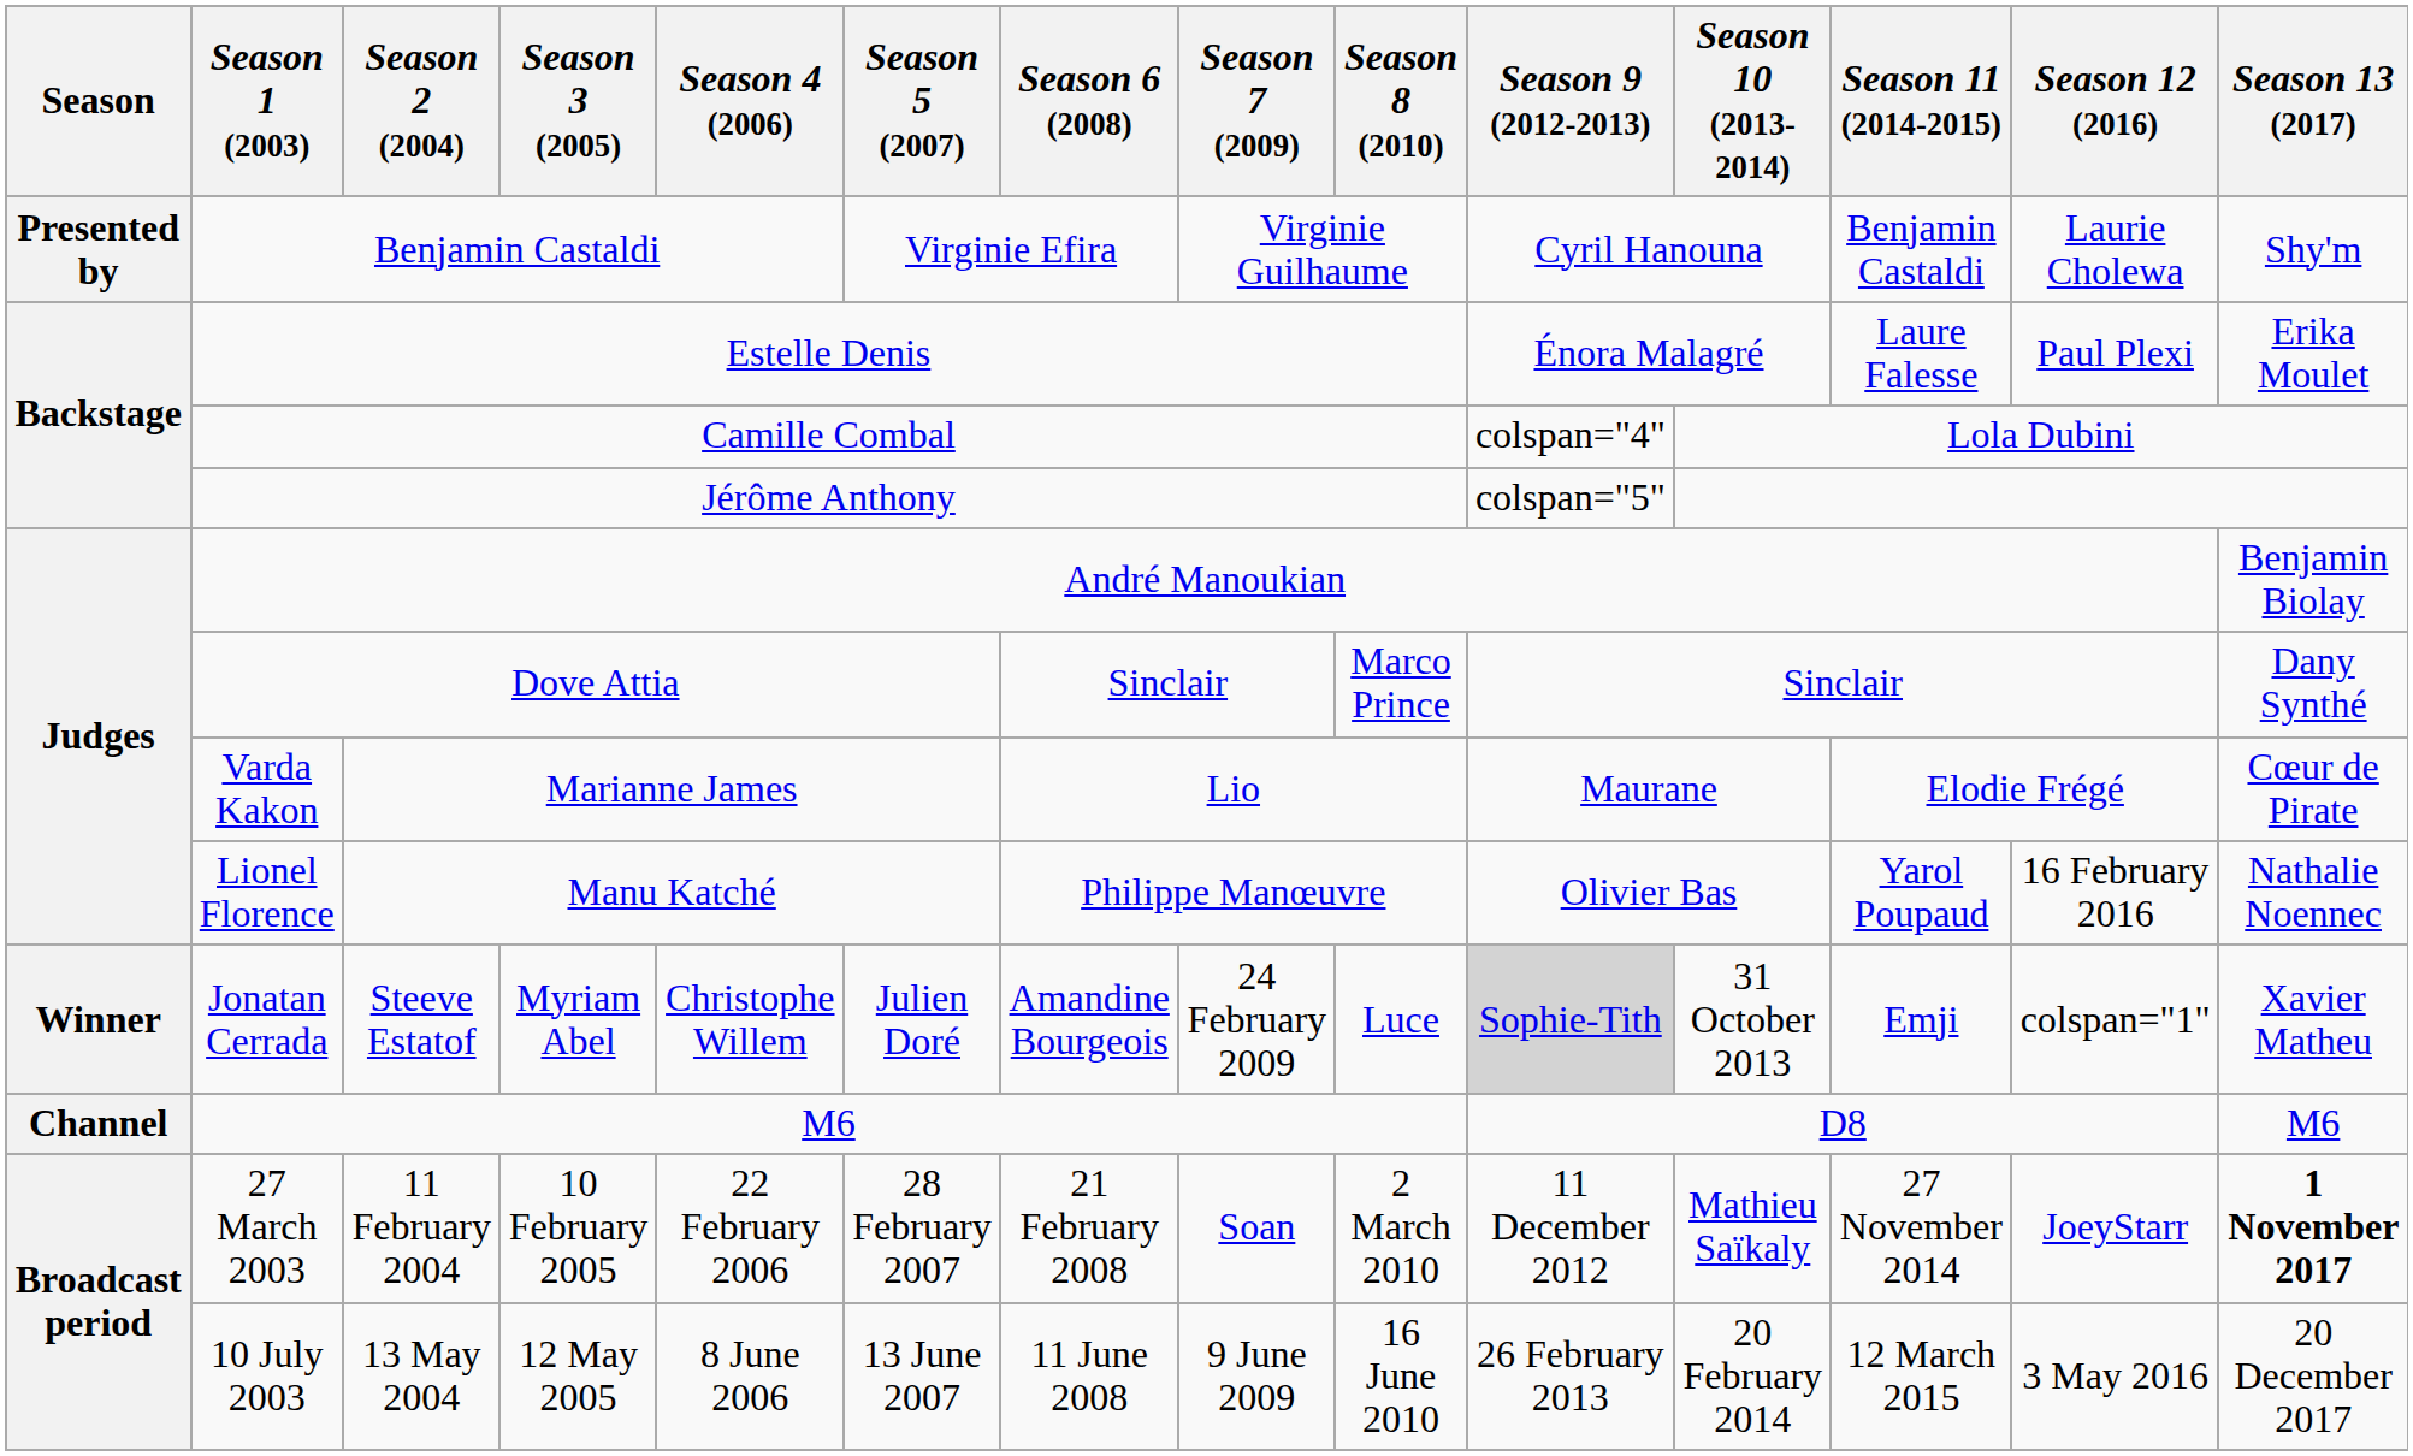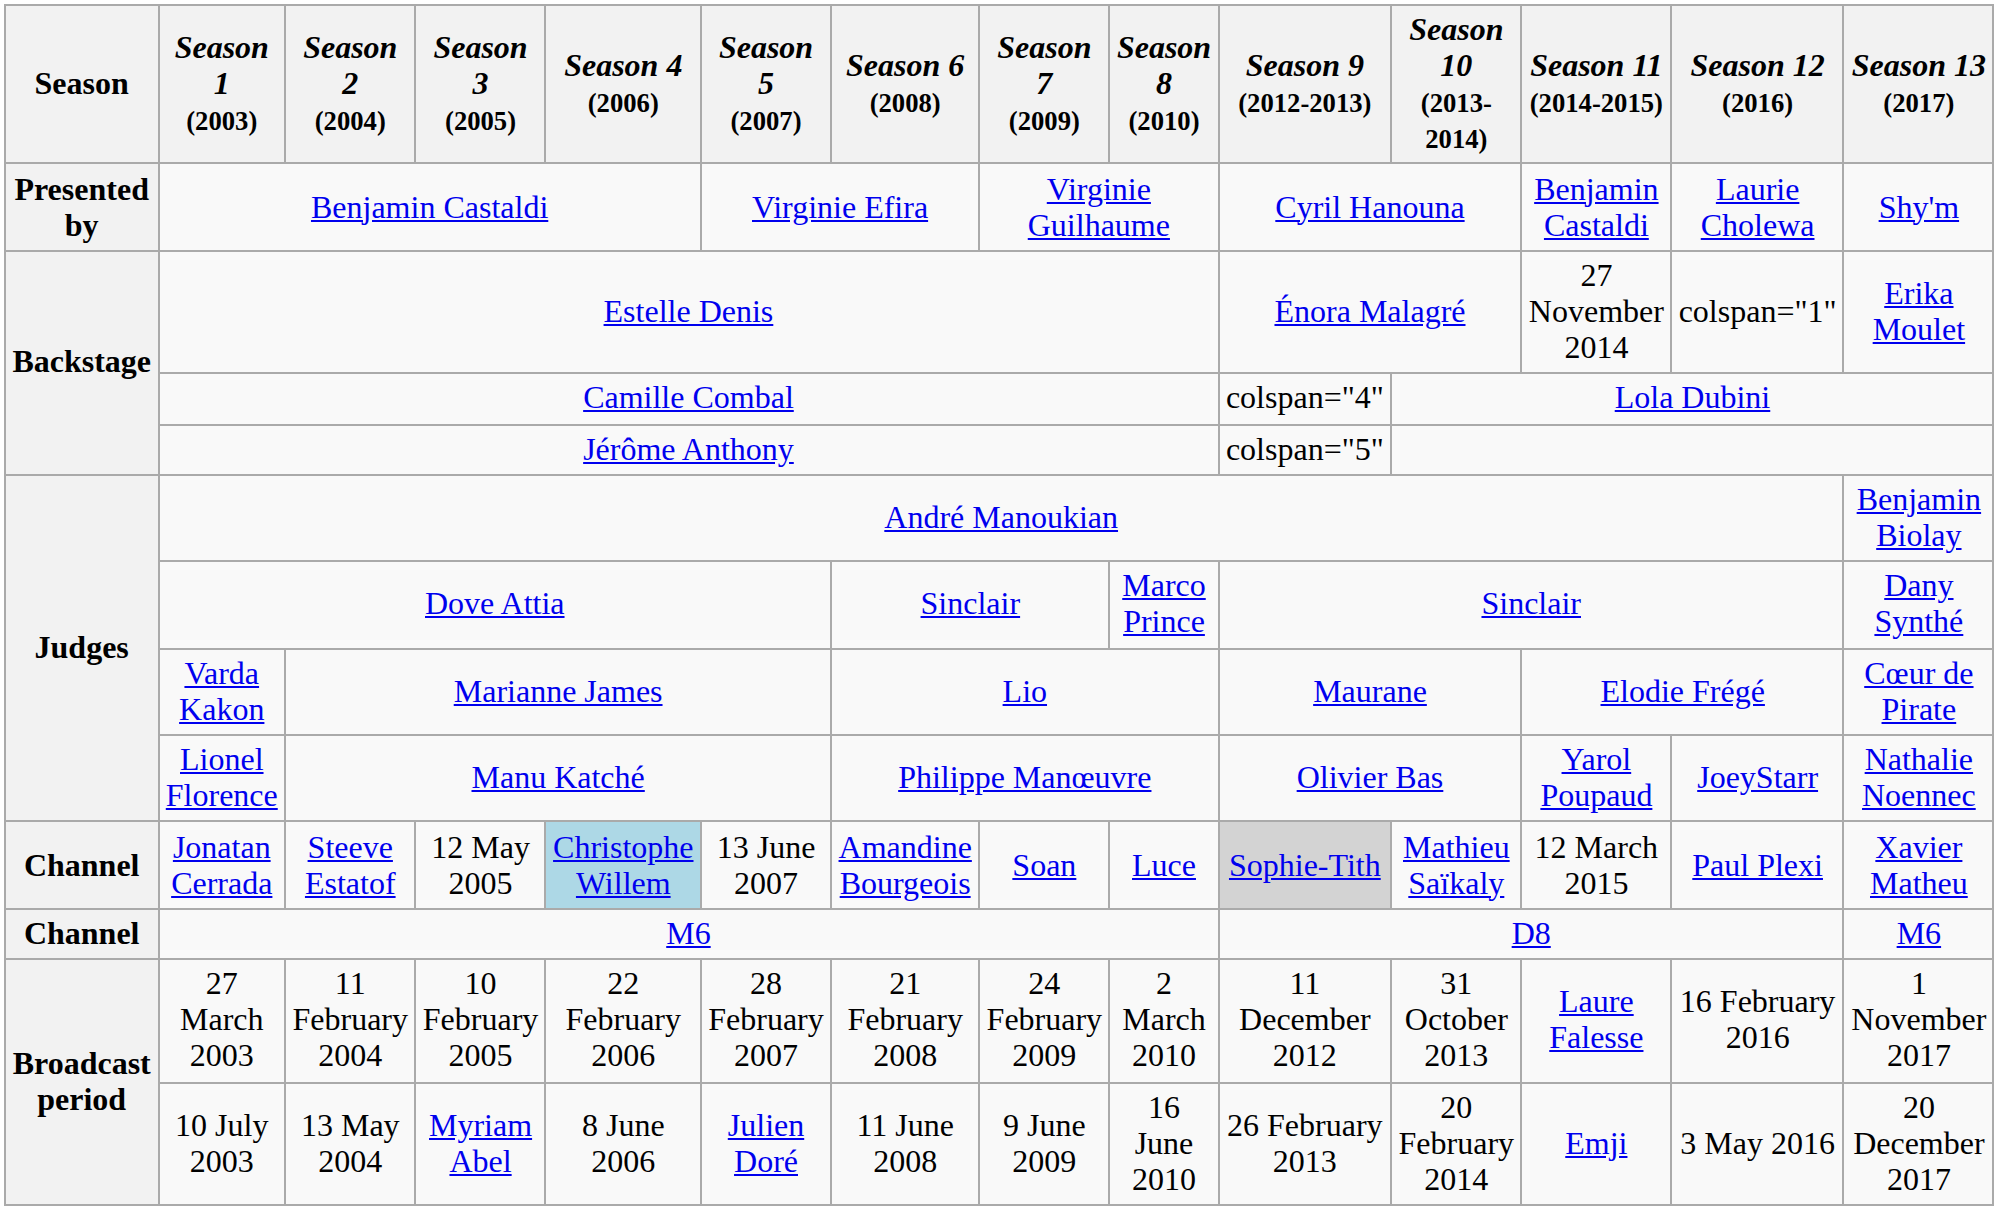Estelle Denis | Season 11 (2014-2015): Laure Falesse -> 27 November 2014
Estelle Denis | Season 12 (2016): Paul Plexi -> colspan="1"
Lionel Florence | Season 12 (2016): 16 February 2016 -> JoeyStarr
Jonatan Cerrada | Season: Winner -> Channel
Jonatan Cerrada | Season 3 (2005): Myriam Abel -> 12 May 2005
Jonatan Cerrada | Season 4 (2006): no background -> lightblue background
Jonatan Cerrada | Season 5 (2007): Julien Doré -> 13 June 2007
Jonatan Cerrada | Season 7 (2009): 24 February 2009 -> Soan
Jonatan Cerrada | Season 10 (2013-2014): 31 October 2013 -> Mathieu Saïkaly
Jonatan Cerrada | Season 11 (2014-2015): Emji -> 12 March 2015
Jonatan Cerrada | Season 12 (2016): colspan="1" -> Paul Plexi
27 March 2003 | Season 7 (2009): Soan -> 24 February 2009
27 March 2003 | Season 10 (2013-2014): Mathieu Saïkaly -> 31 October 2013
27 March 2003 | Season 11 (2014-2015): 27 November 2014 -> Laure Falesse
27 March 2003 | Season 12 (2016): JoeyStarr -> 16 February 2016
27 March 2003 | Season 13 (2017): bold -> normal
10 July 2003 | Season 3 (2005): 12 May 2005 -> Myriam Abel
10 July 2003 | Season 5 (2007): 13 June 2007 -> Julien Doré
10 July 2003 | Season 11 (2014-2015): 12 March 2015 -> Emji
